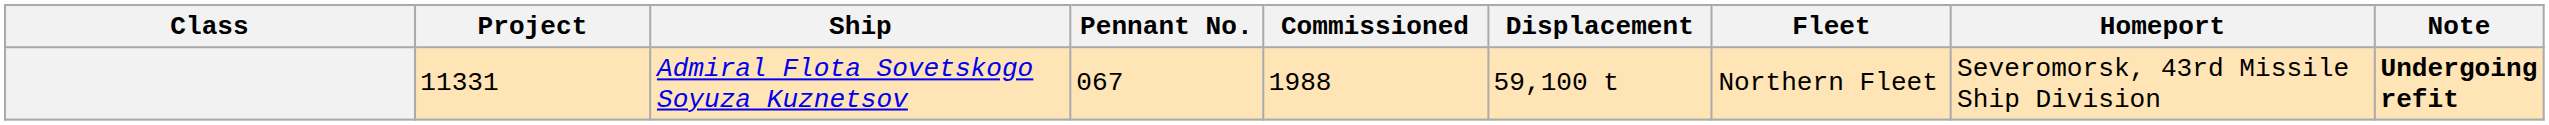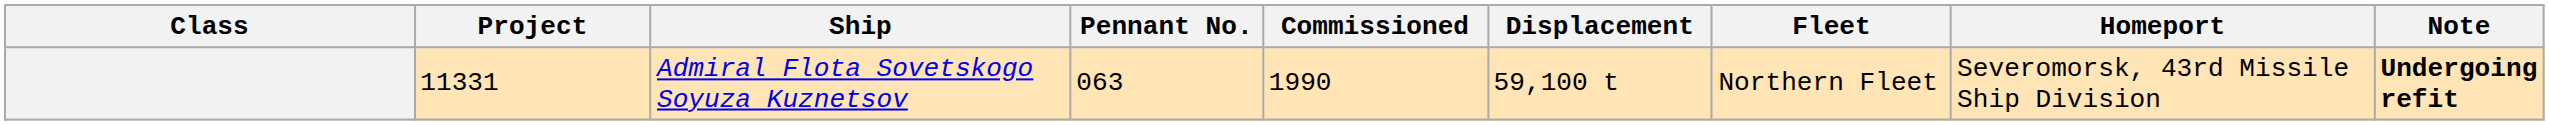Admiral Flota Sovetskogo Soyuza Kuznetsov | Pennant No.: 067 -> 063
Admiral Flota Sovetskogo Soyuza Kuznetsov | Commissioned: 1988 -> 1990
